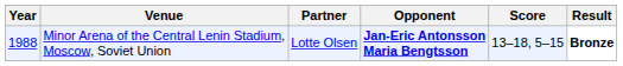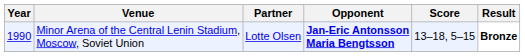row 2 | Year: 1988 -> 1990
